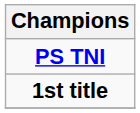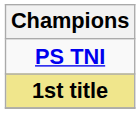row 3 | column 1: no background -> khaki background
